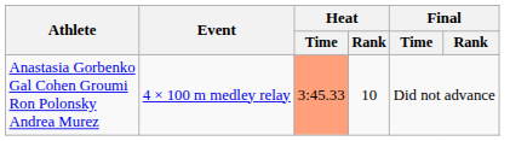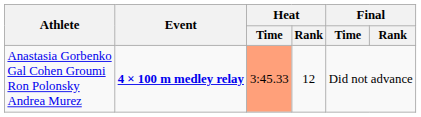row 3 | Event: normal -> bold
row 3 | Heat / Rank: 10 -> 12
